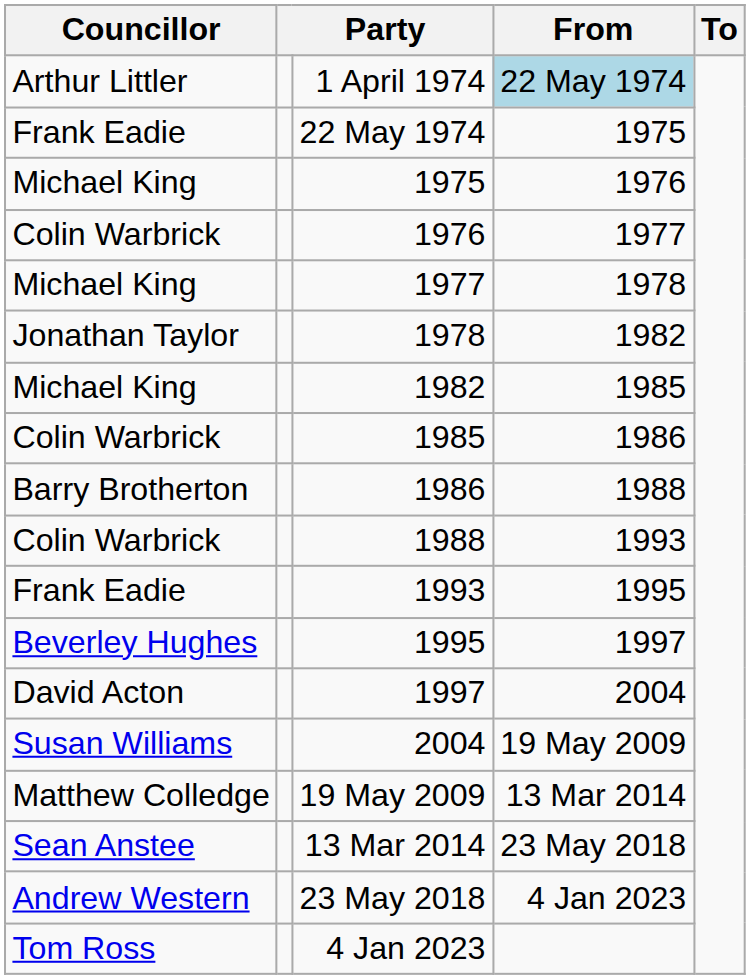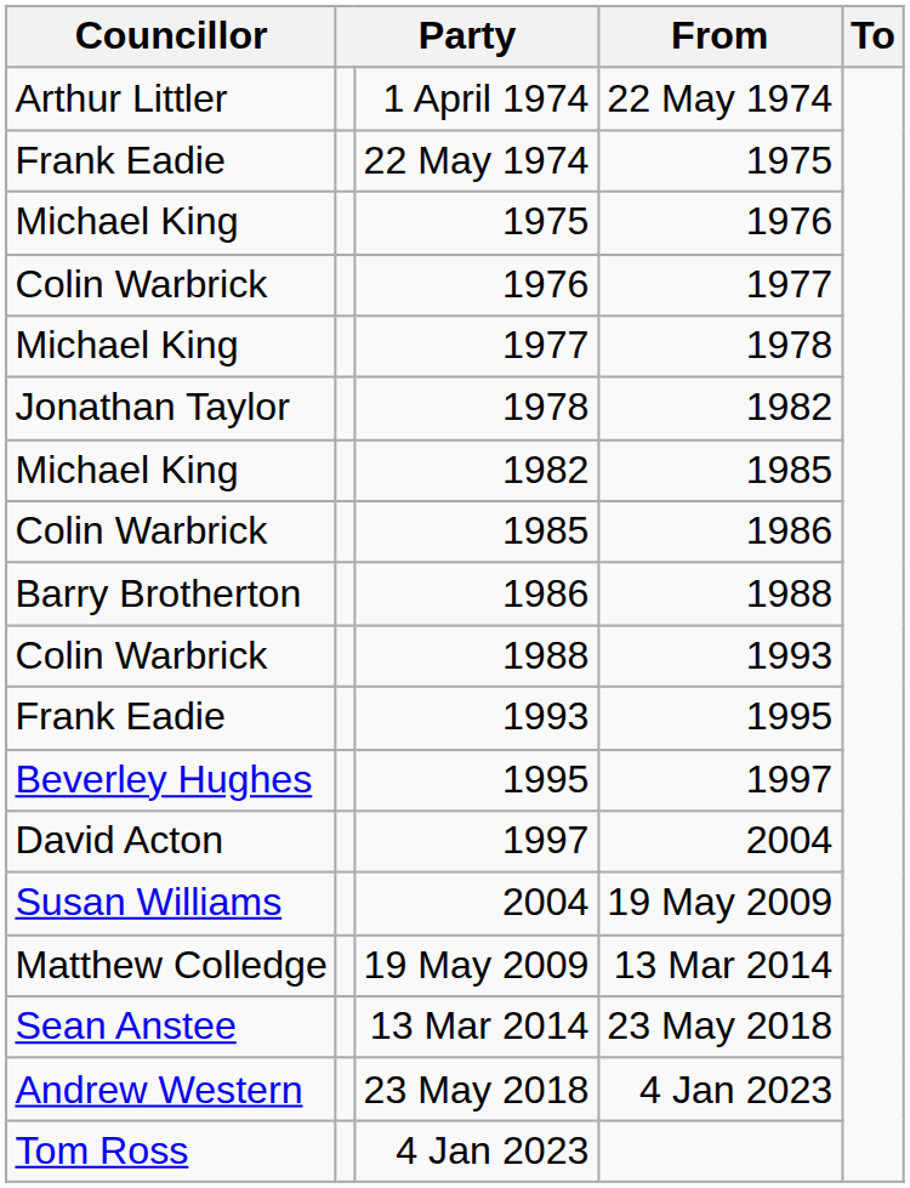1 April 1974 | From: lightblue background -> no background
